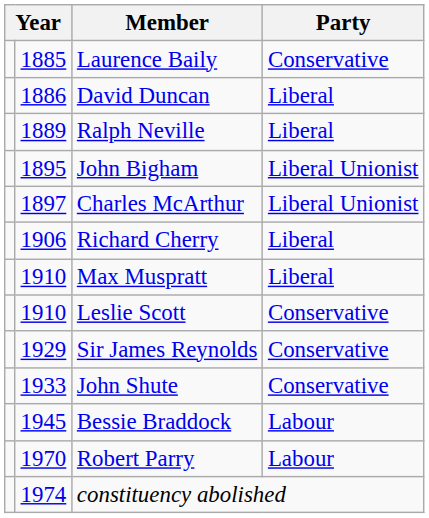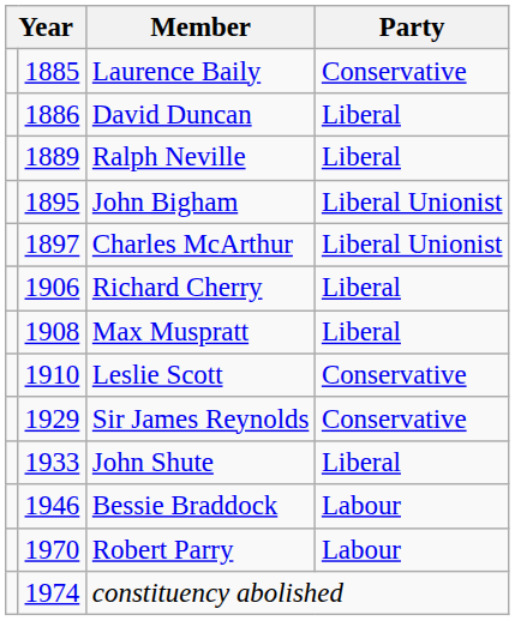Max Muspratt | column 2: 1910 -> 1908
John Shute | Party: Conservative -> Liberal
Bessie Braddock | column 2: 1945 -> 1946
